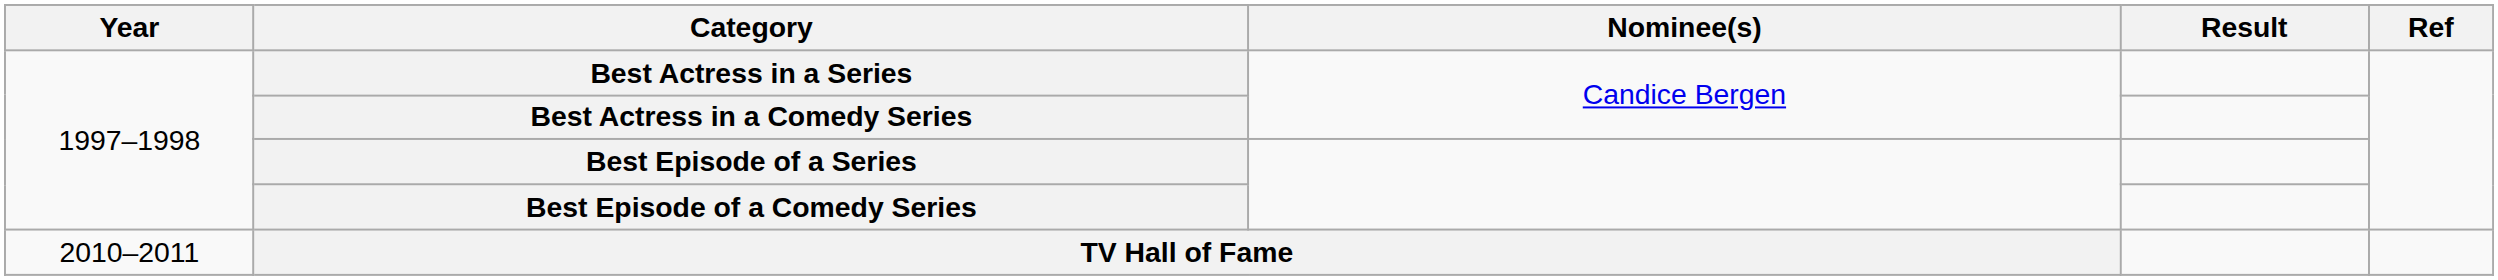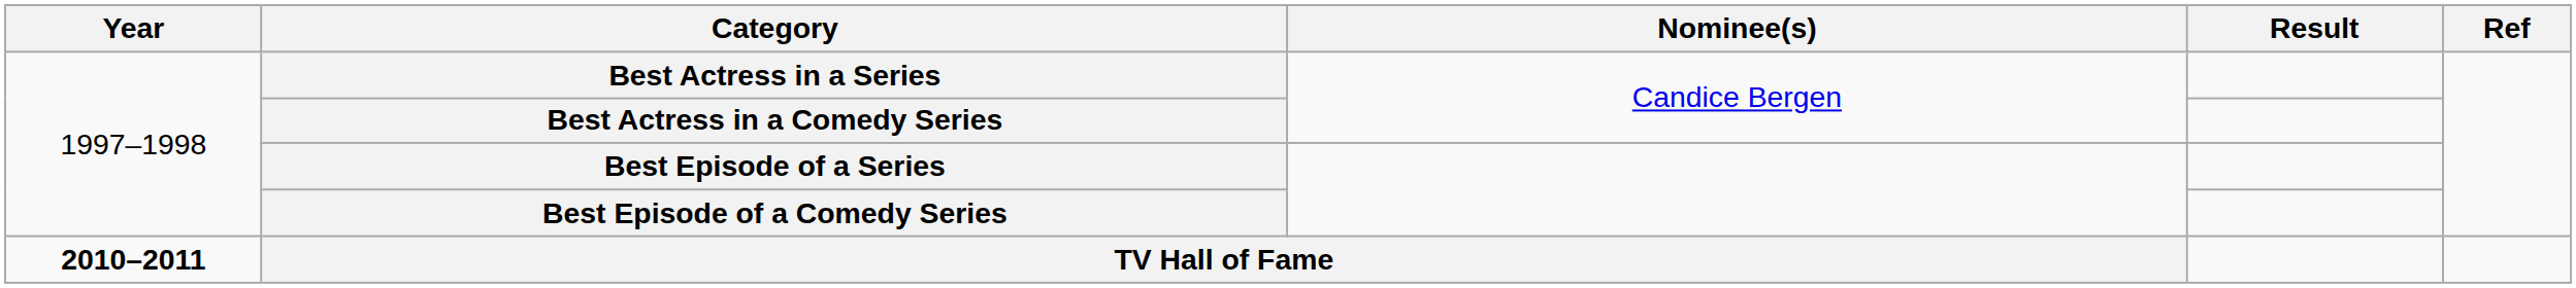TV Hall of Fame | Year: normal -> bold
